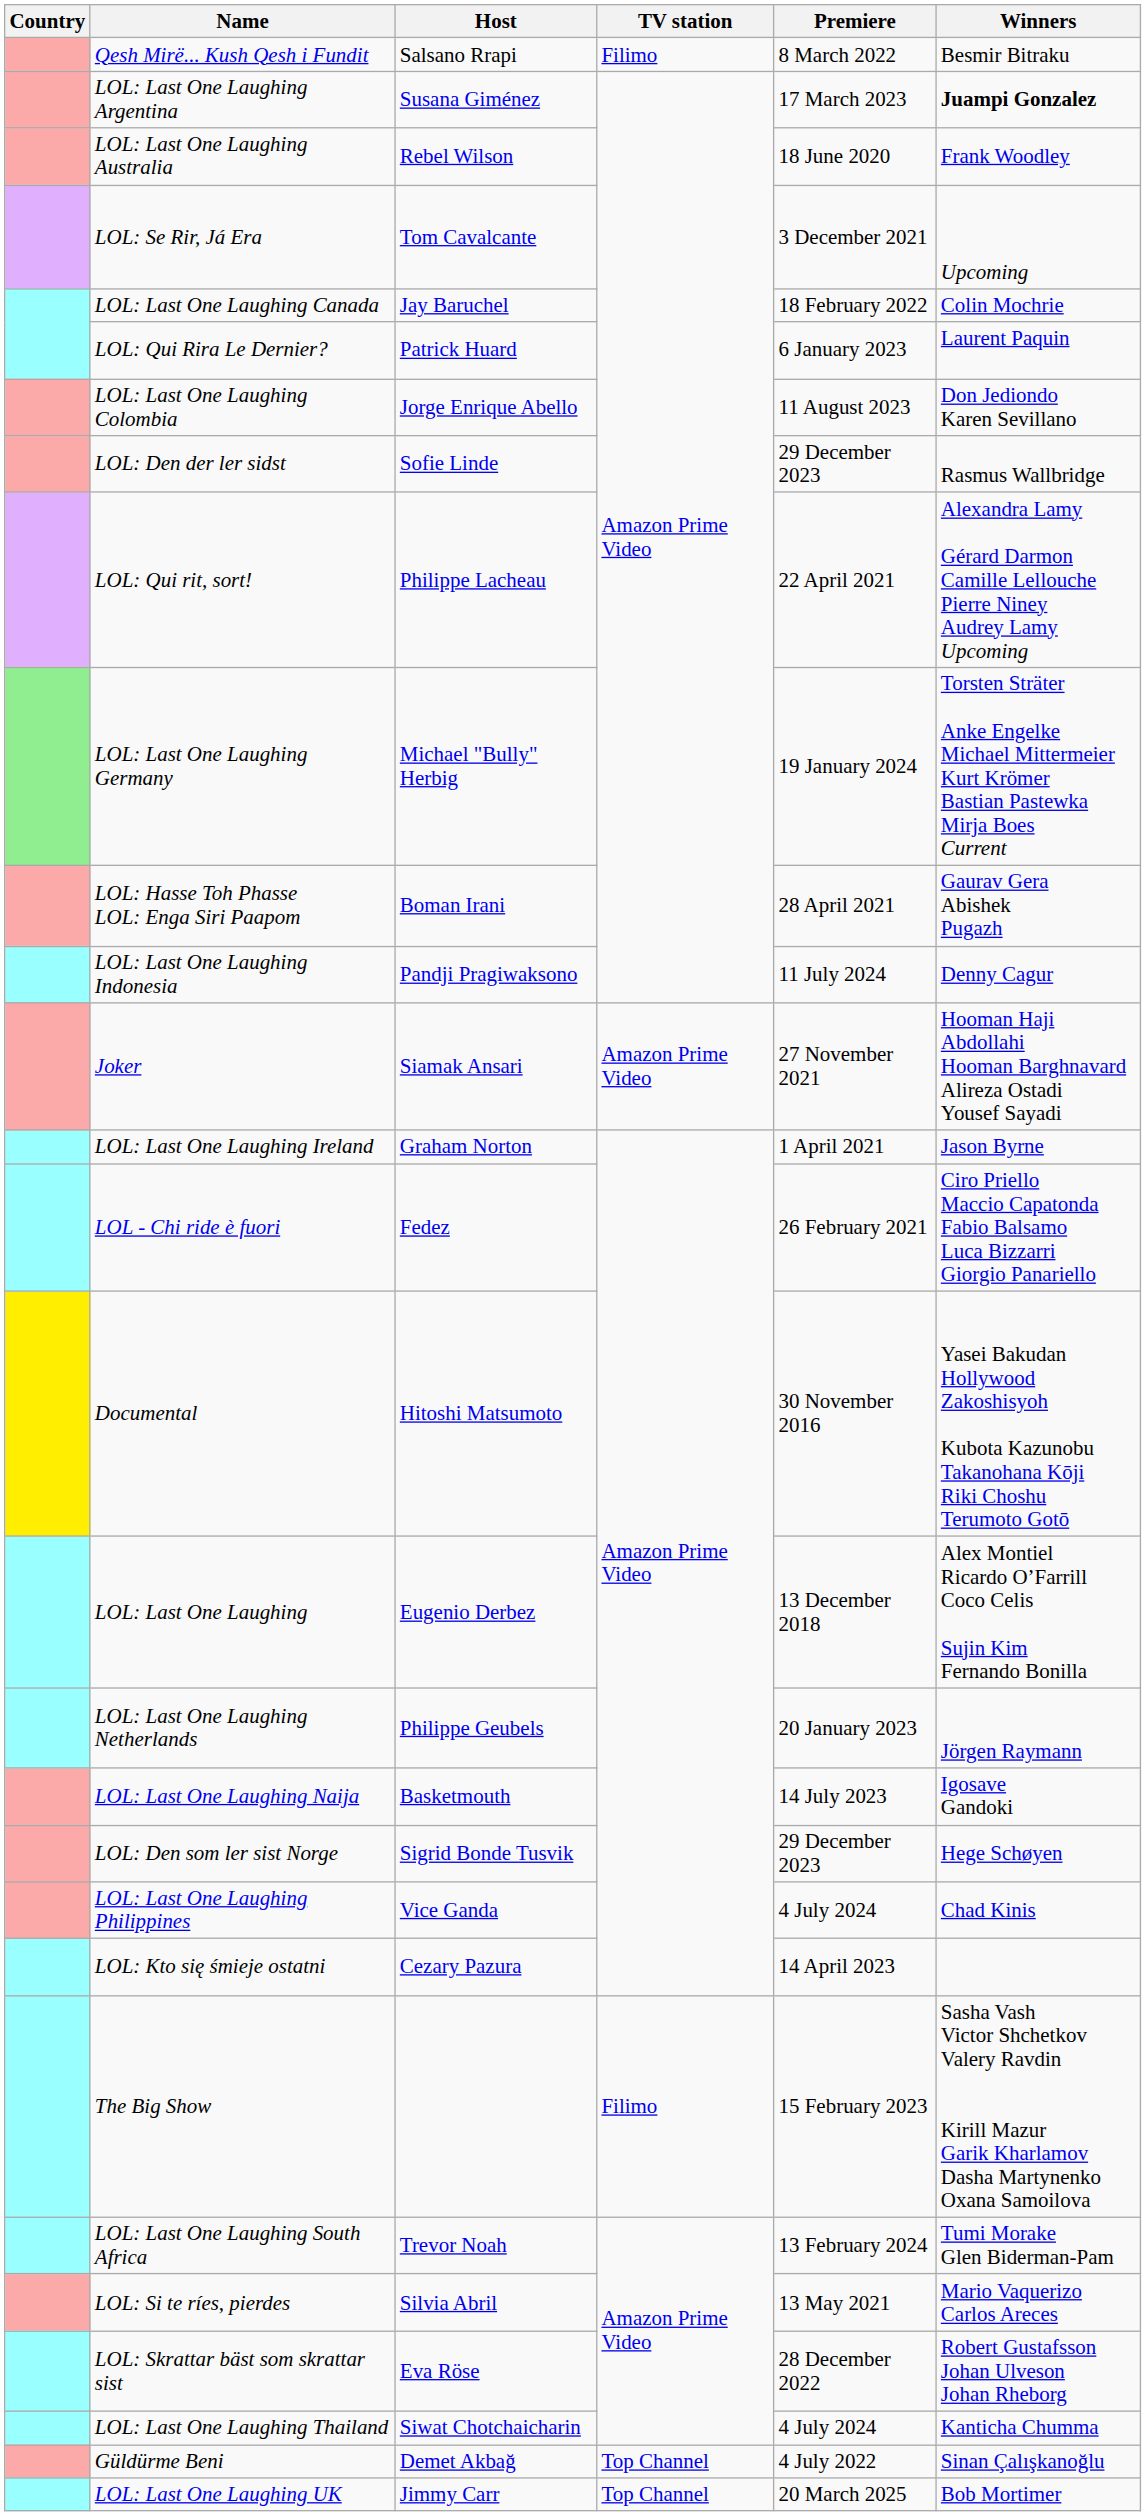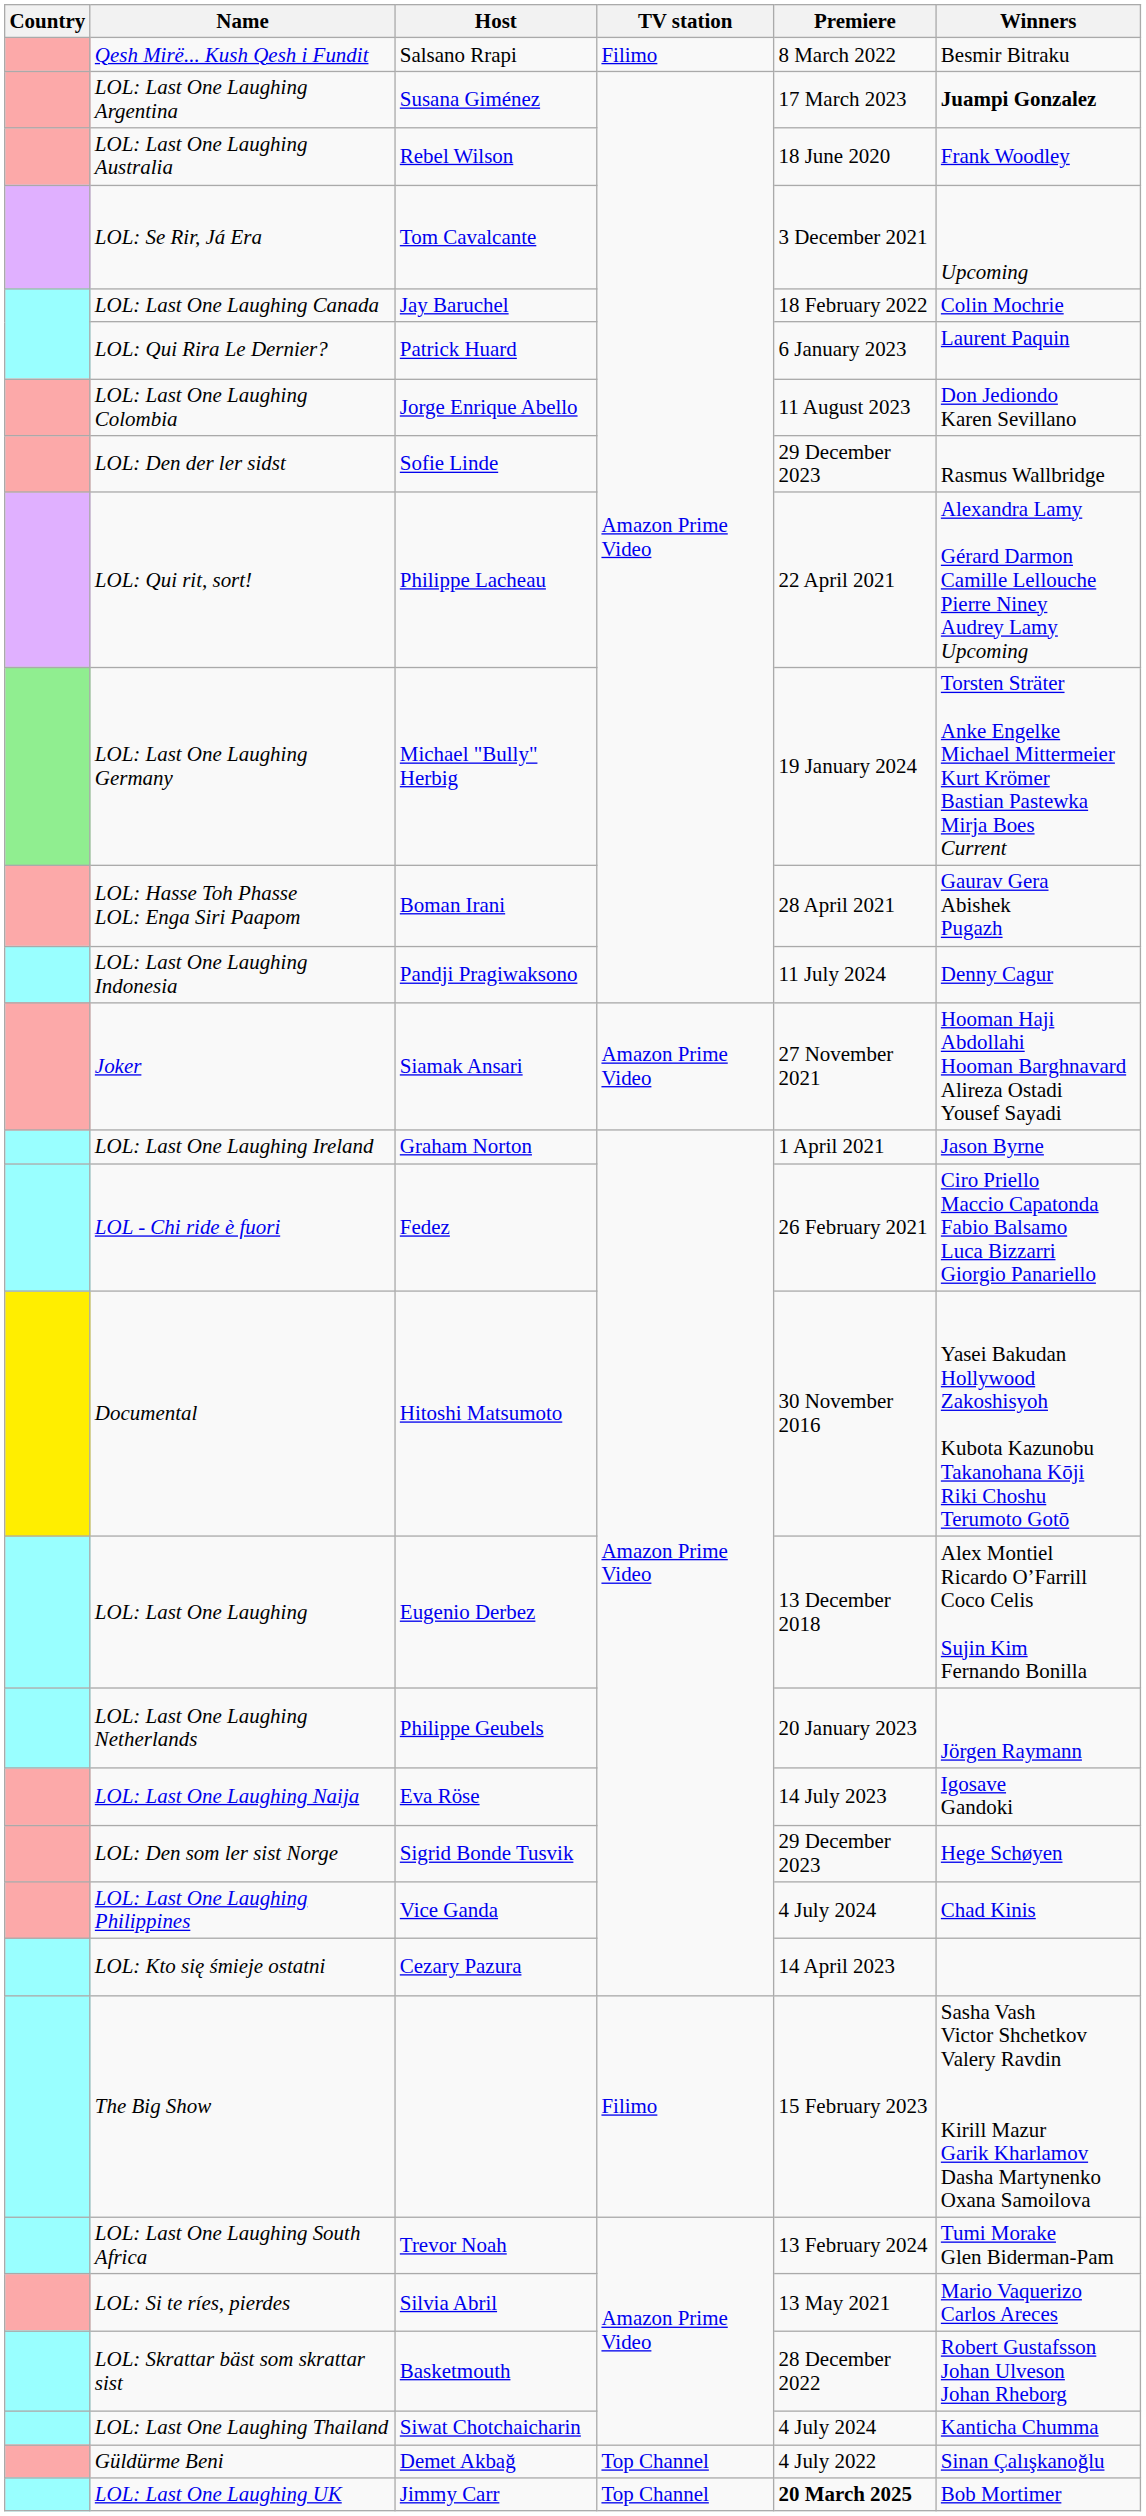LOL: Last One Laughing Naija | Host: Basketmouth -> Eva Röse
LOL: Skrattar bäst som skrattar sist | Host: Eva Röse -> Basketmouth
LOL: Last One Laughing UK | Premiere: normal -> bold
